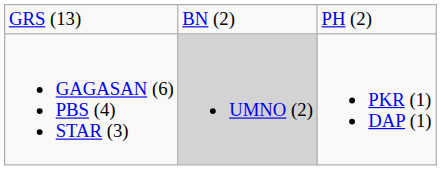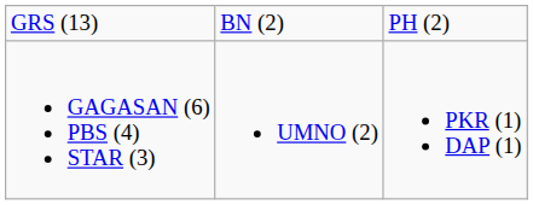GAGASAN (6) PBS (4) STAR (3) | column 2: lightgrey background -> no background
